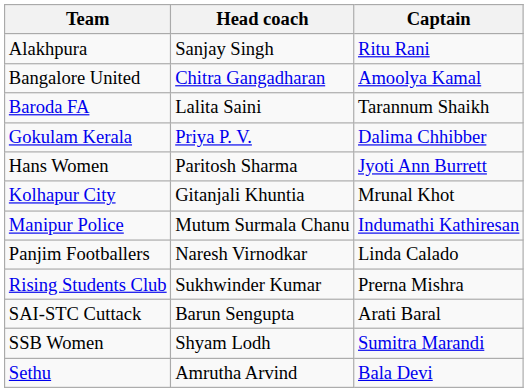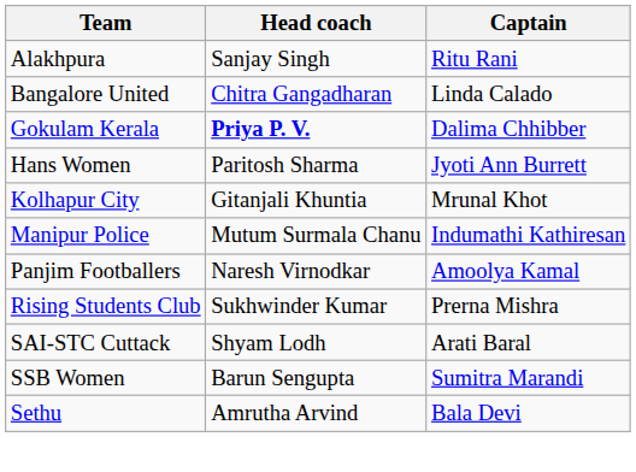Bangalore United | Captain: Amoolya Kamal -> Linda Calado
- row: Baroda FA | Lalita Saini | Tarannum Shaikh
Gokulam Kerala | Head coach: normal -> bold
Panjim Footballers | Captain: Linda Calado -> Amoolya Kamal
SAI-STC Cuttack | Head coach: Barun Sengupta -> Shyam Lodh
SSB Women | Head coach: Shyam Lodh -> Barun Sengupta
